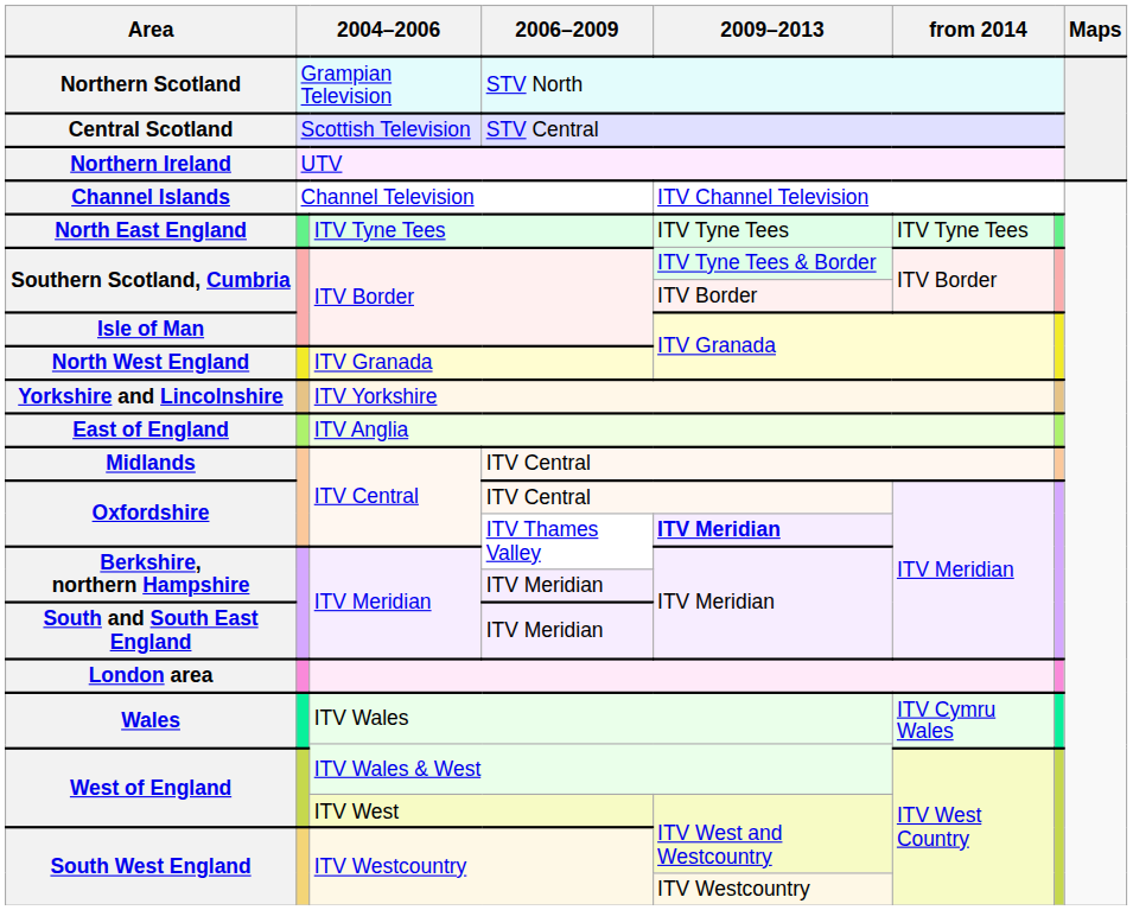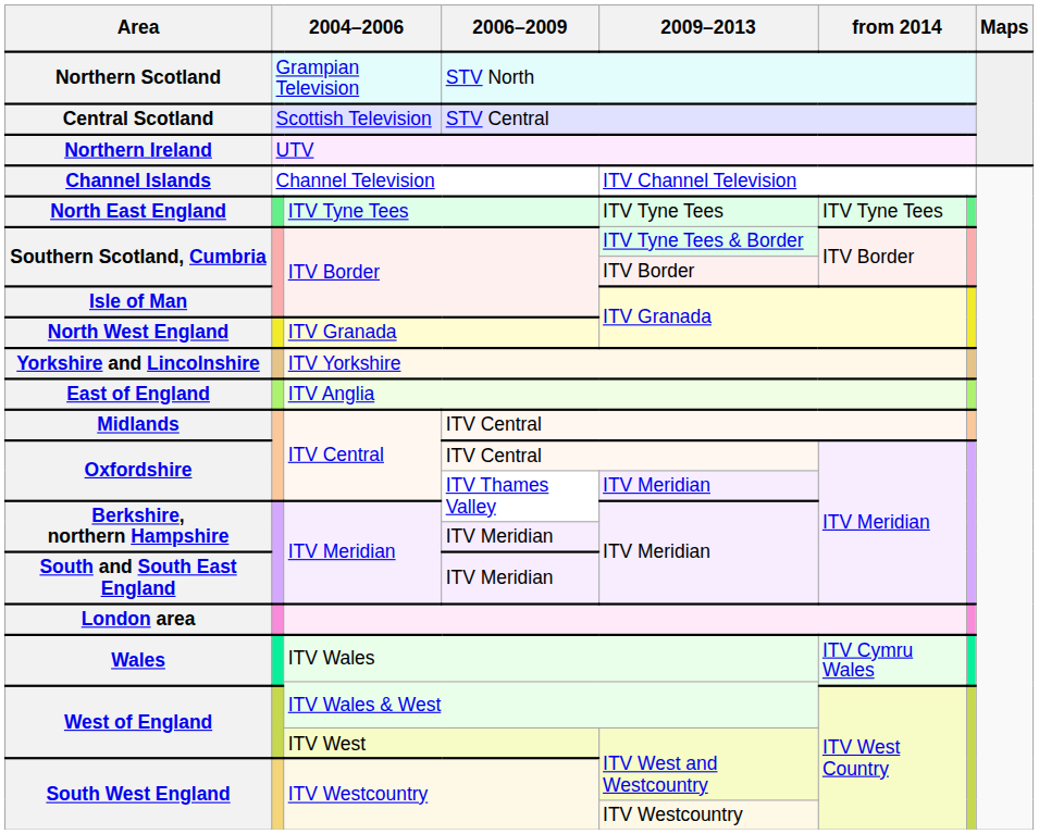Oxfordshire / ITV Thames Valley | 2009–2013: bold -> normal
